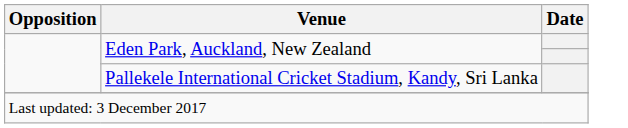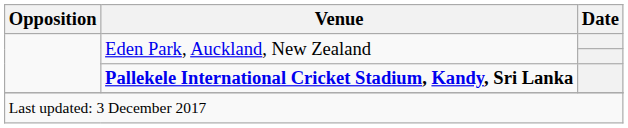Pallekele International Cricket Stadium, Kandy, Sri Lanka | Venue: normal -> bold
